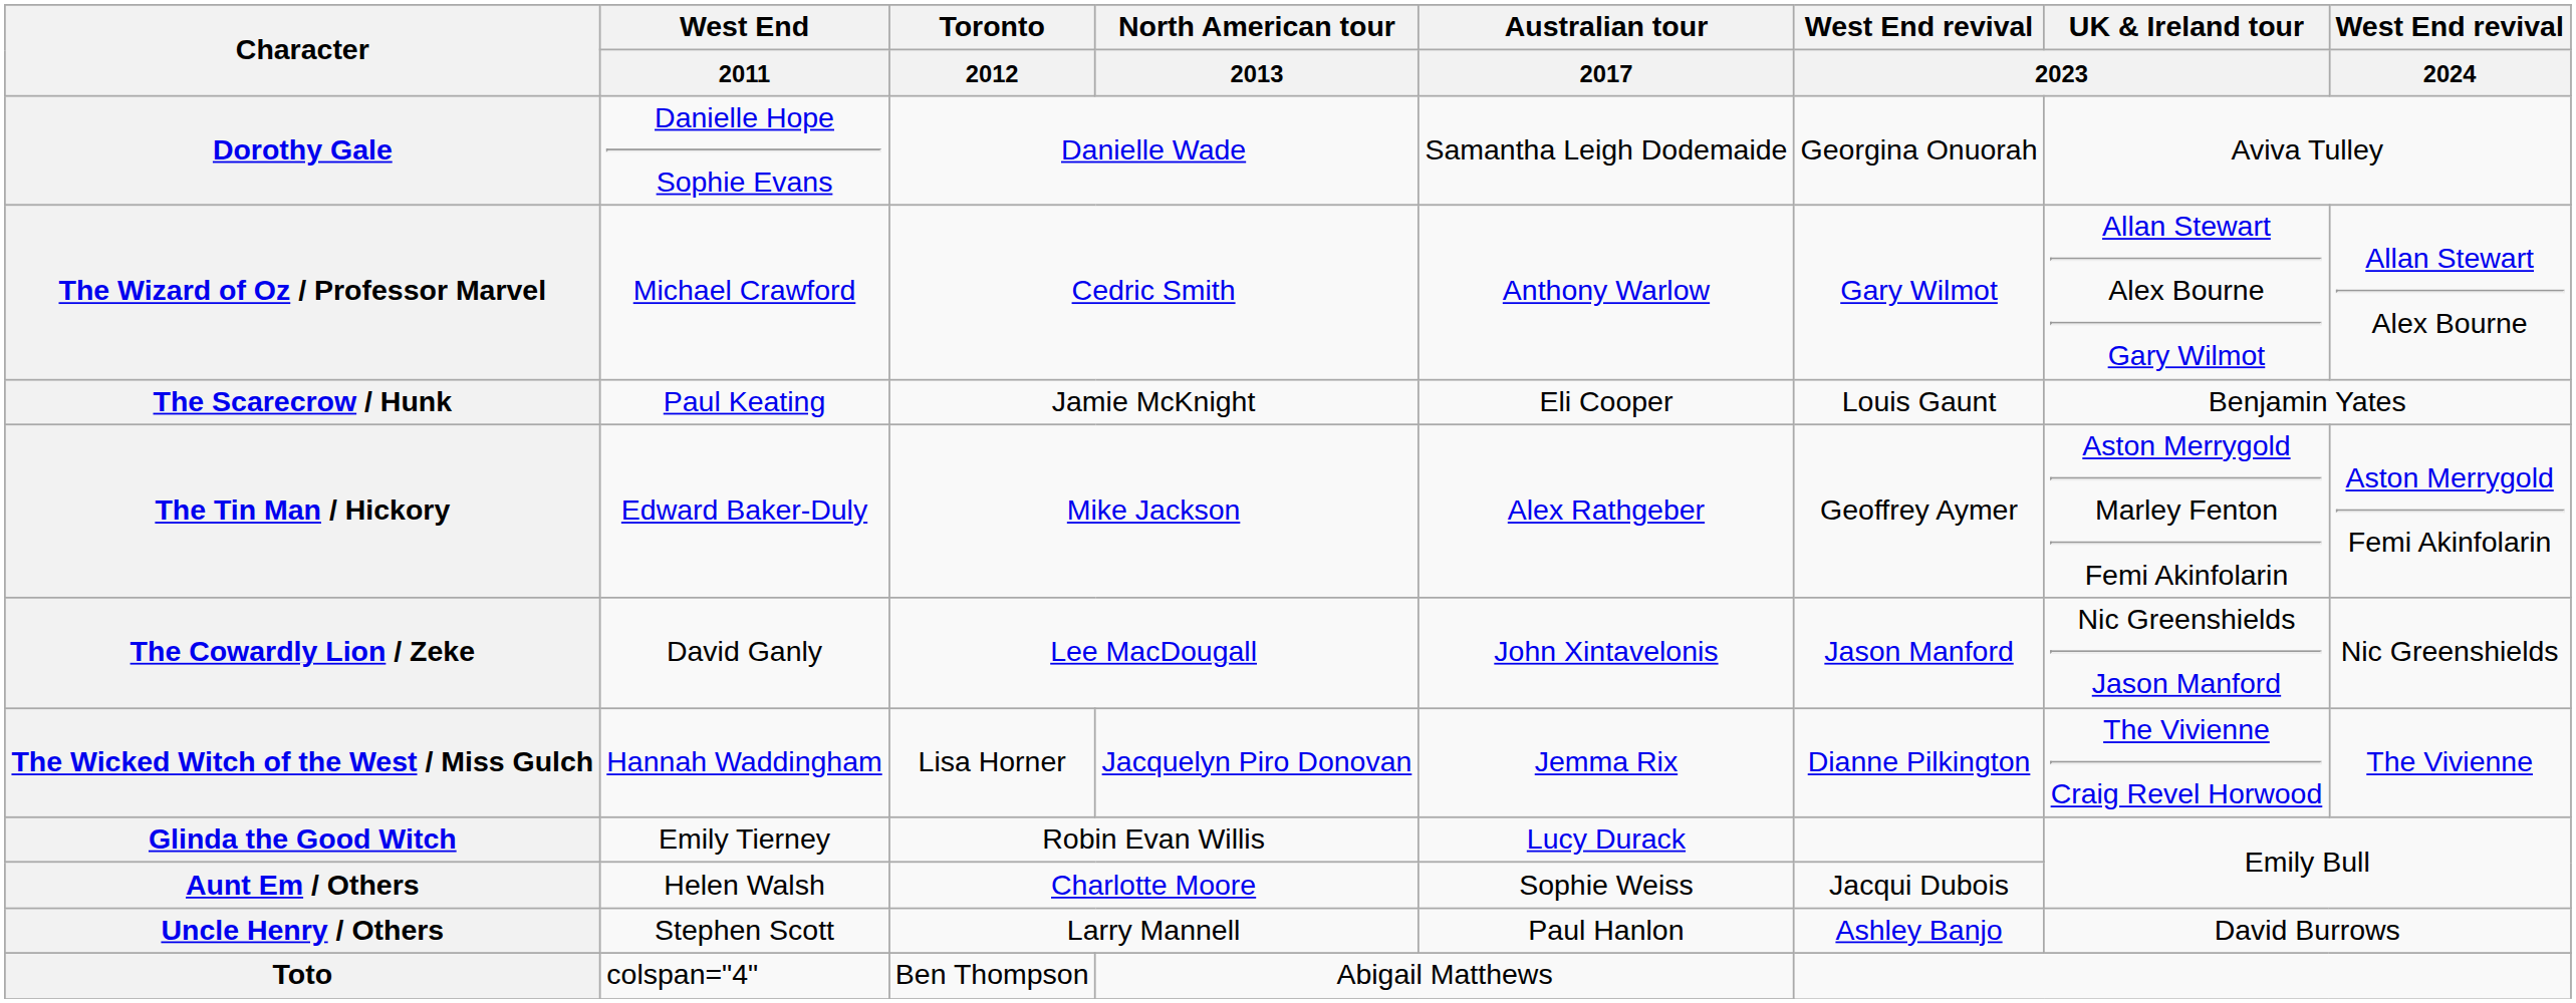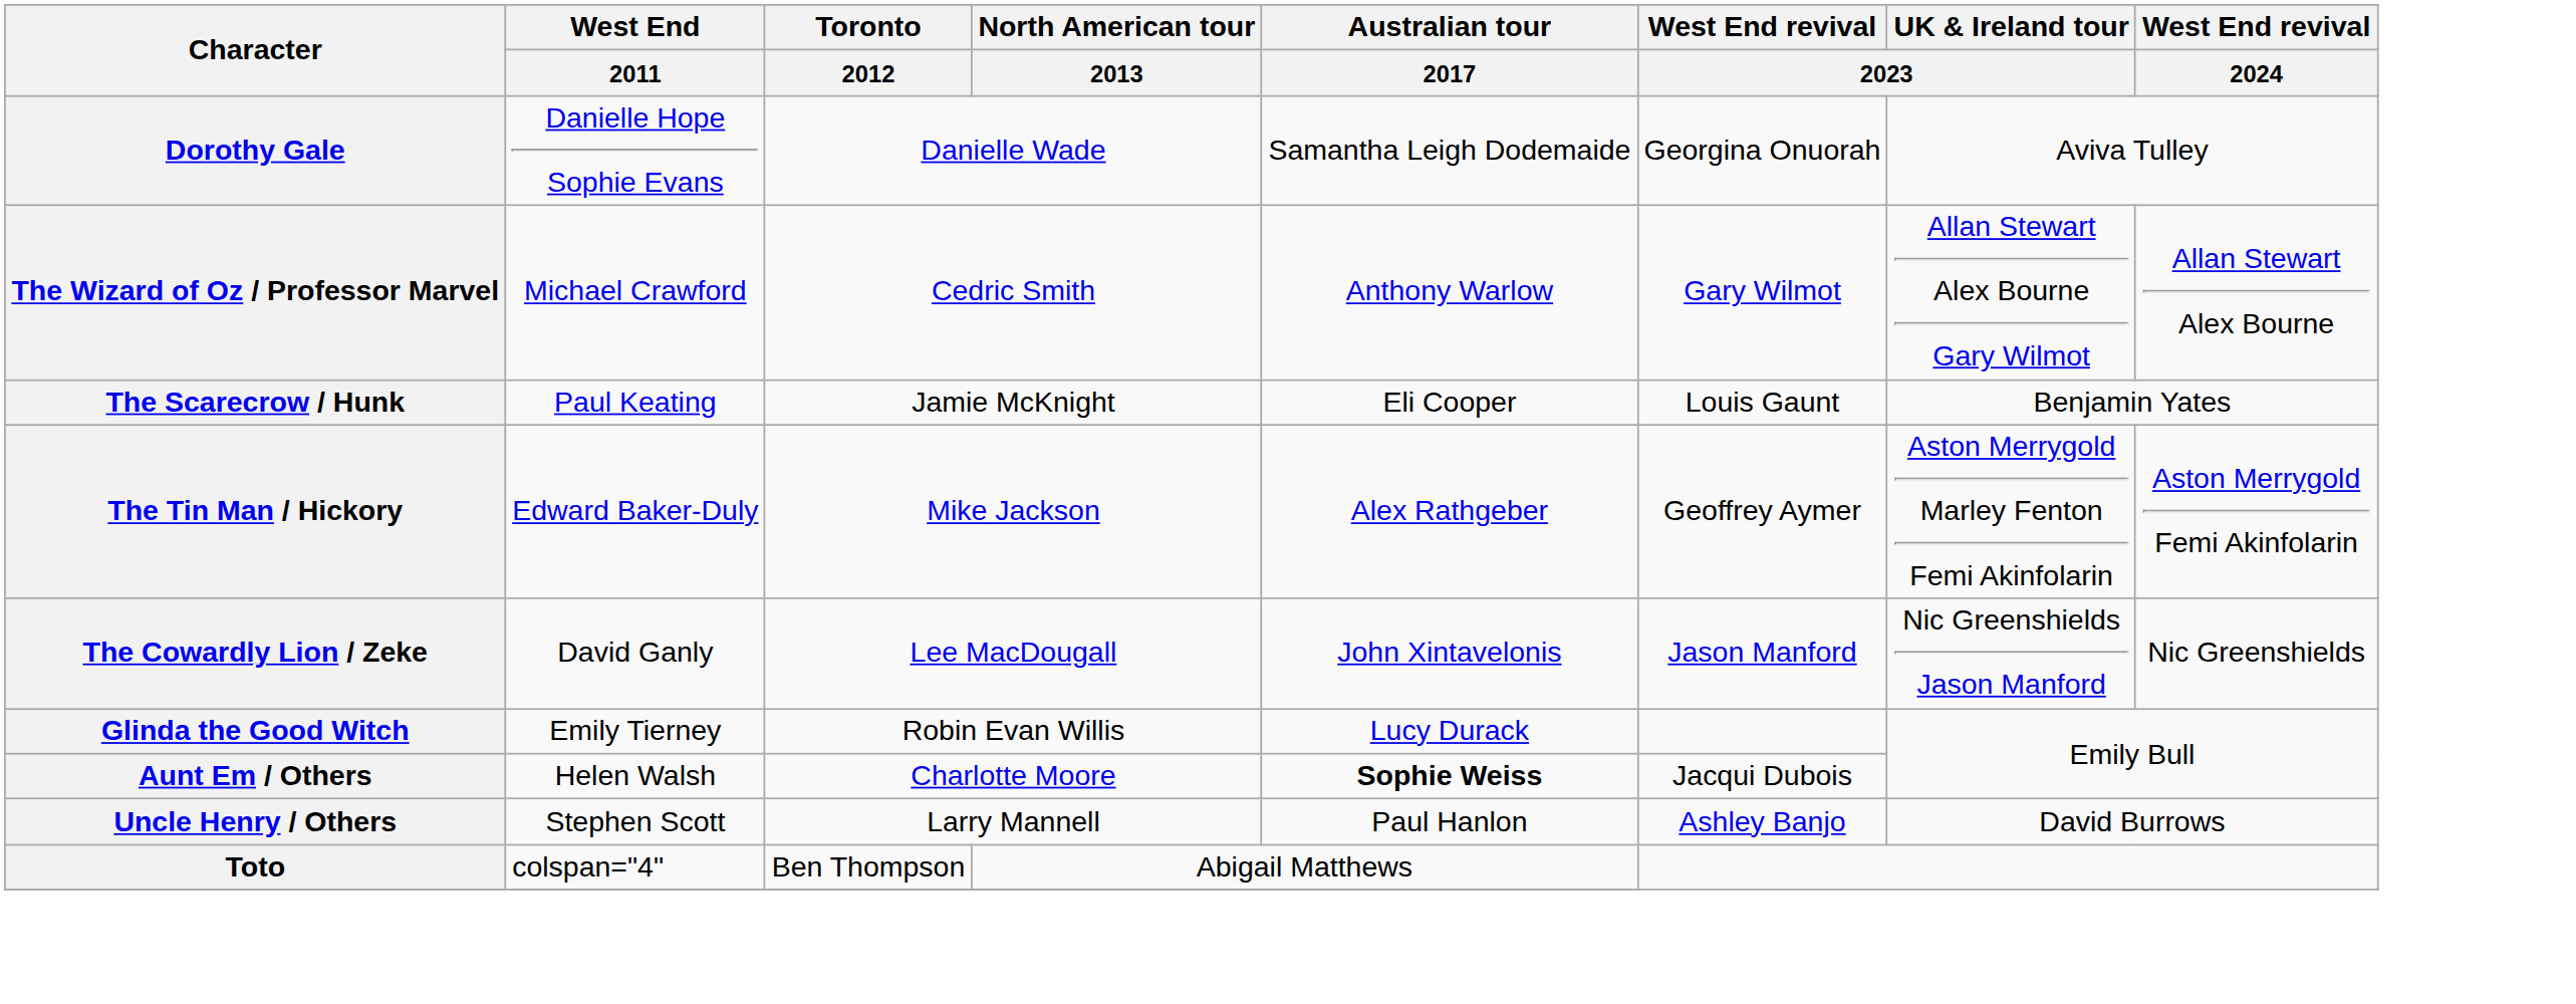- row: The Wicked Witch of the West / Miss Gulch | Hannah Waddingham | Lisa Horner | Jacquelyn Piro Donovan | Jemma Rix | Dianne Pilkington | The Vivienne Craig Revel Horwood | The Vivienne
Aunt Em / Others | Australian tour / 2017: normal -> bold
